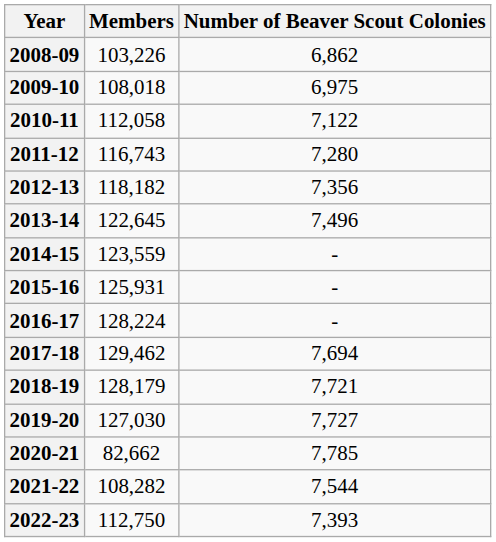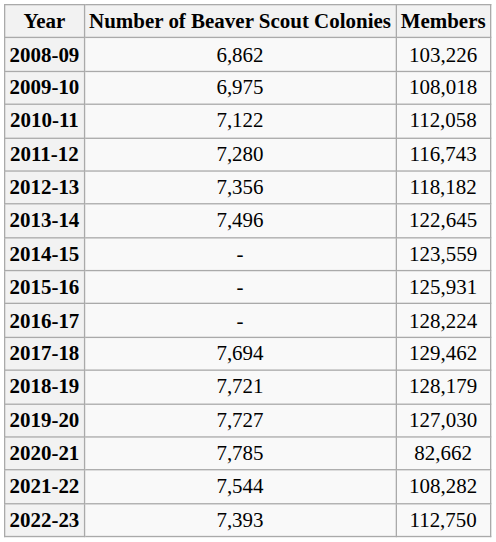columns swapped: Members <-> Number of Beaver Scout Colonies
